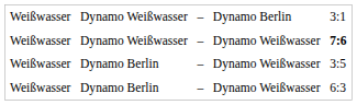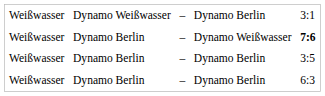row 2 | column 2: Dynamo Weißwasser -> Dynamo Berlin
row 3 | column 4: Dynamo Weißwasser -> Dynamo Berlin
row 4 | column 4: Dynamo Weißwasser -> Dynamo Berlin
